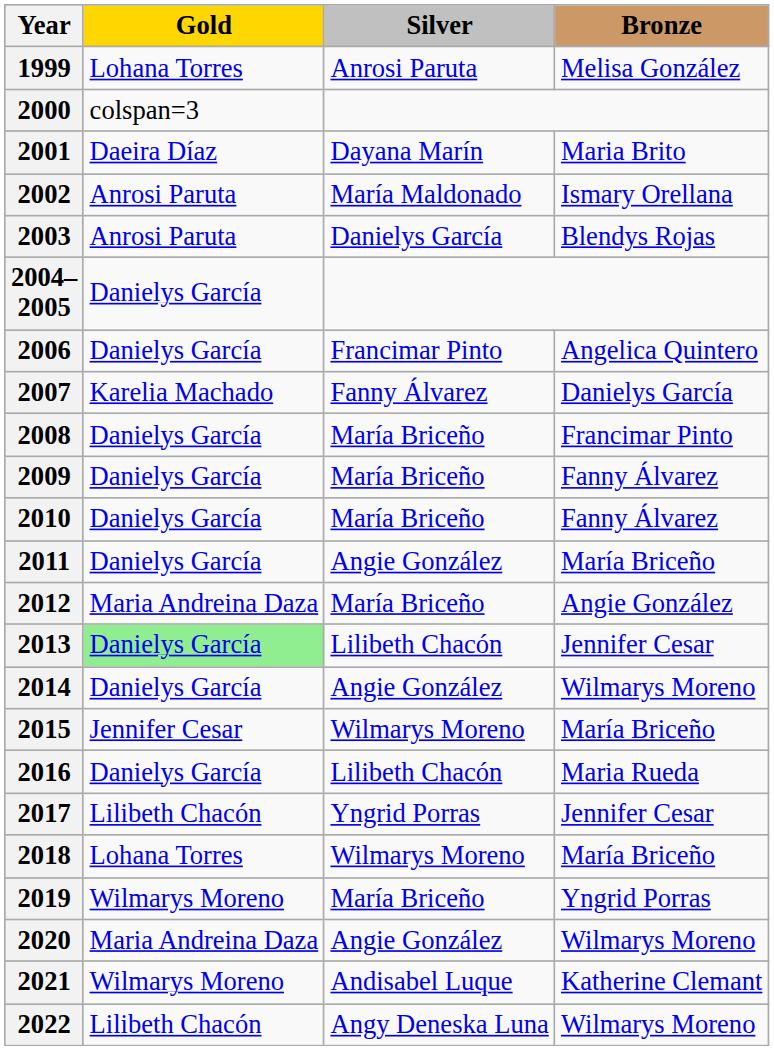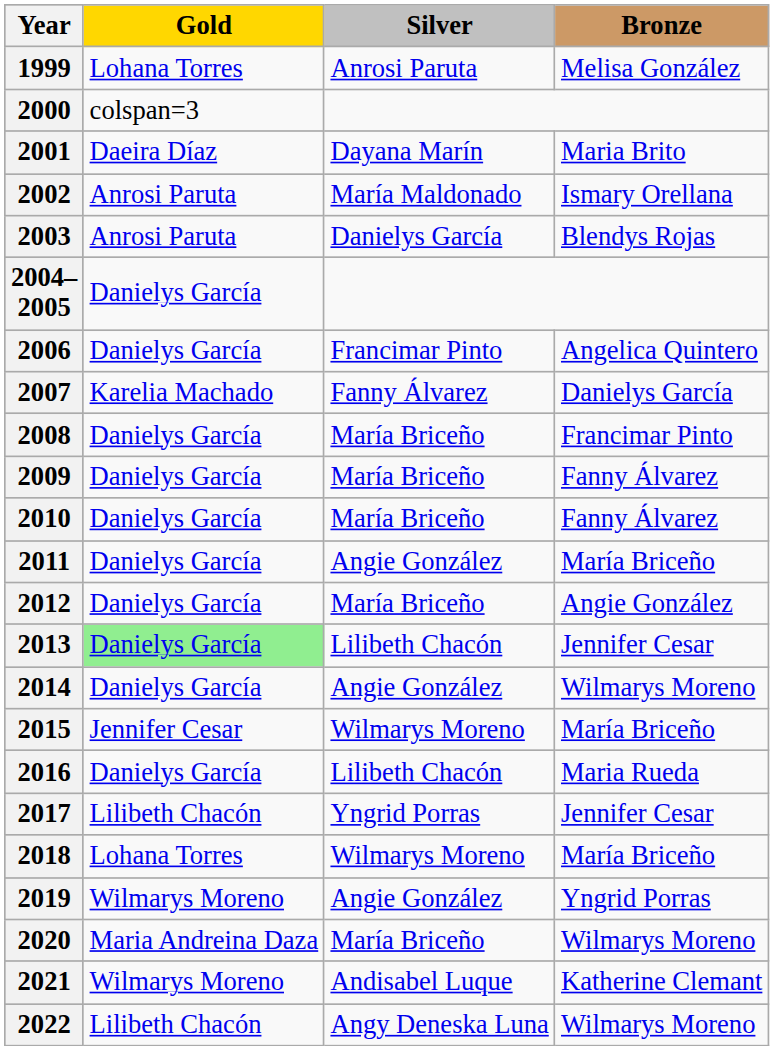2012 | Gold: Maria Andreina Daza -> Danielys García
2019 | Silver: María Briceño -> Angie González
2020 | Silver: Angie González -> María Briceño
